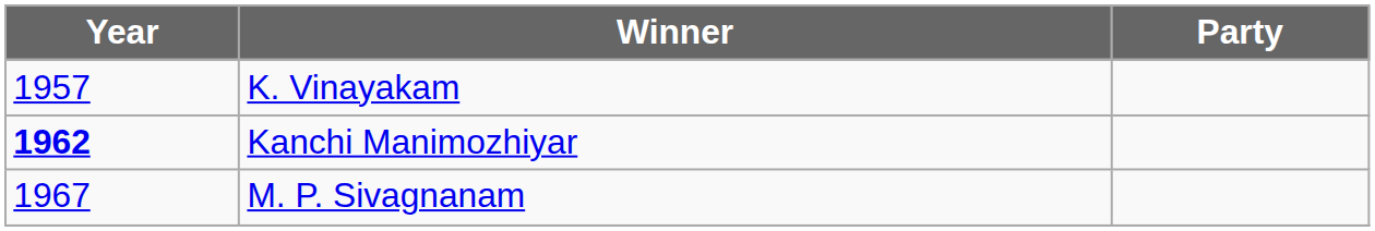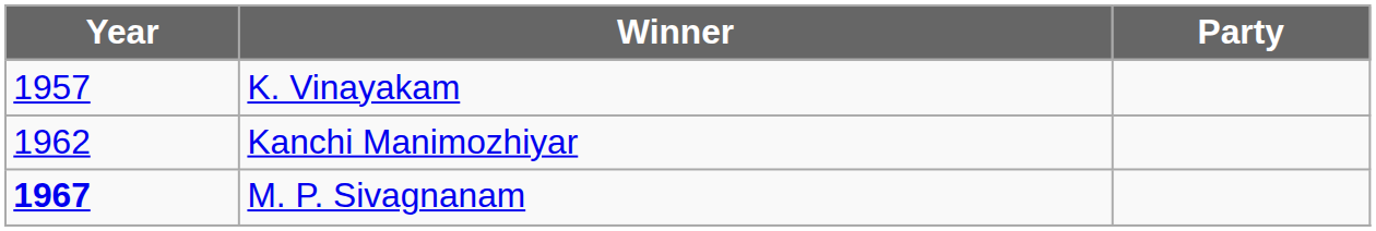Kanchi Manimozhiyar | Year: bold -> normal
M. P. Sivagnanam | Year: normal -> bold
